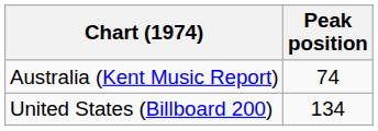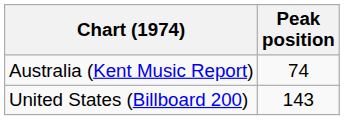United States (Billboard 200) | Peak position: 134 -> 143
